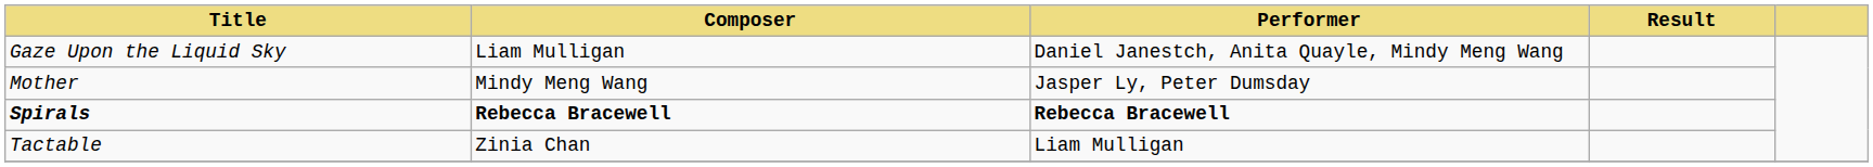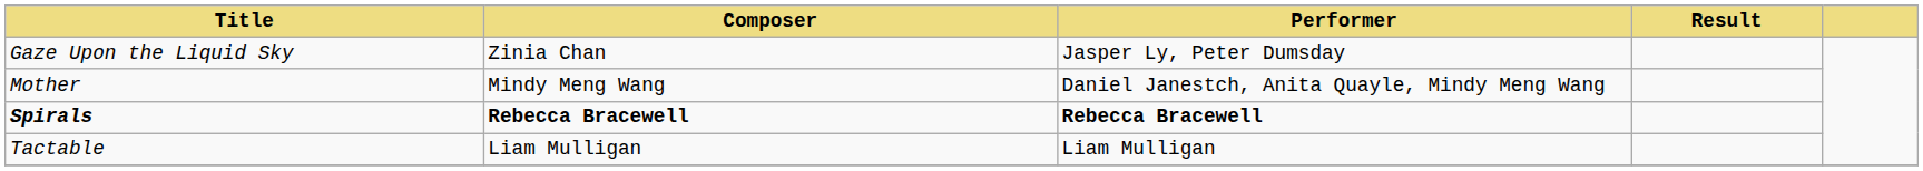Gaze Upon the Liquid Sky | Composer: Liam Mulligan -> Zinia Chan
Gaze Upon the Liquid Sky | Performer: Daniel Janestch, Anita Quayle, Mindy Meng Wang -> Jasper Ly, Peter Dumsday
Mother | Performer: Jasper Ly, Peter Dumsday -> Daniel Janestch, Anita Quayle, Mindy Meng Wang
Tactable | Composer: Zinia Chan -> Liam Mulligan
